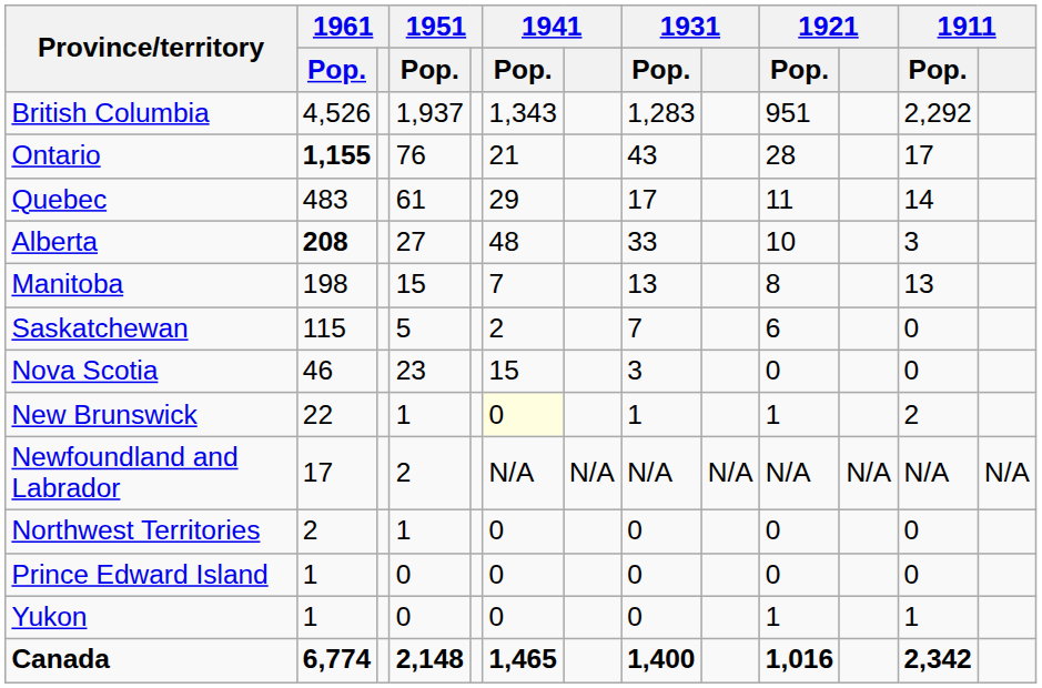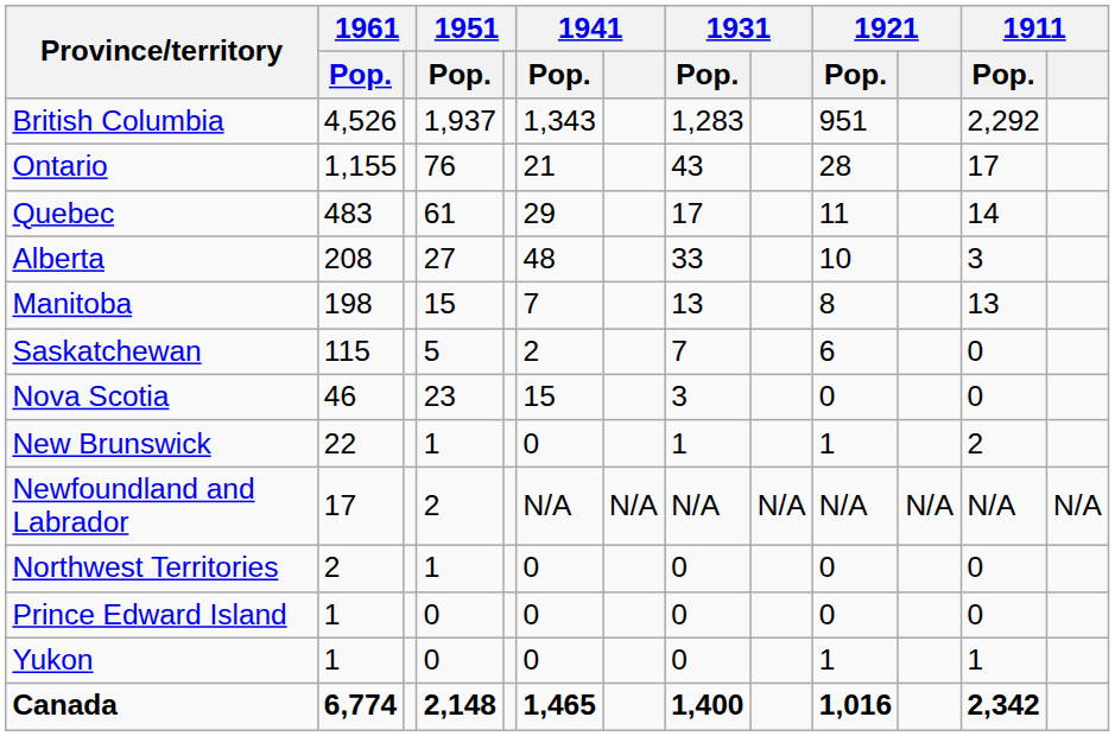Ontario | 1961 / Pop.: bold -> normal
Alberta | 1961 / Pop.: bold -> normal
New Brunswick | 1941 / Pop.: lightyellow background -> no background
